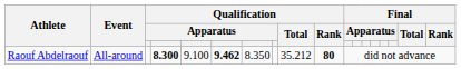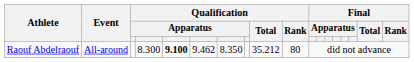row 4 | column 4: bold -> normal
row 4 | column 5: normal -> bold
row 4 | column 6: bold -> normal
row 4 | Qualification / Rank: bold -> normal
